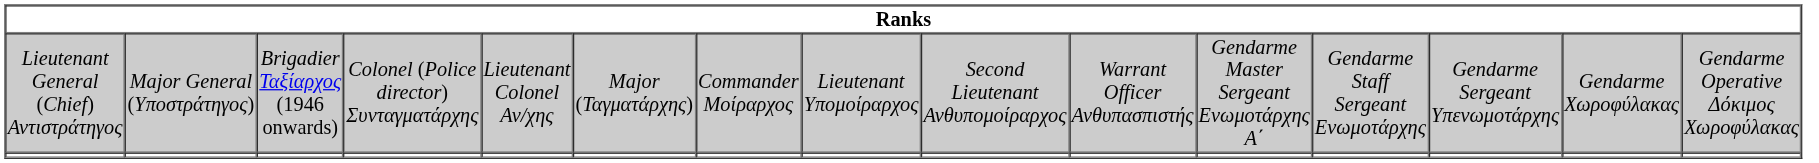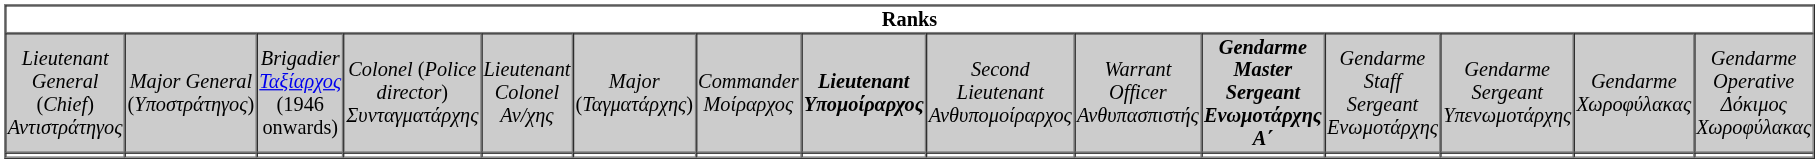Lieutenant General (Chief) Αντιστράτηγος | column 8: normal -> bold
Lieutenant General (Chief) Αντιστράτηγος | column 11: normal -> bold
